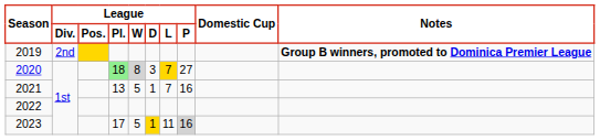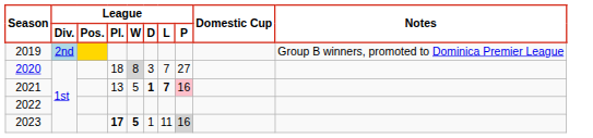2019 | League / Div.: no background -> lightblue background
2019 | Notes: bold -> normal
2020 | League / Pl.: lightgreen background -> no background
2020 | League / L: gold background -> no background
2021 | League / D: normal -> bold
2021 | League / L: normal -> bold
2021 | League / P: no background -> pink background
2023 | League / Pl.: normal -> bold
2023 | League / W: normal -> bold
2023 | League / D: gold background -> no background
